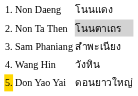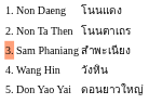Non Ta Then | column 3: lightgrey background -> no background
Sam Phaniang | column 1: no background -> lightsalmon background
Don Yao Yai | column 1: gold background -> no background
